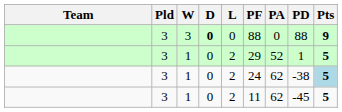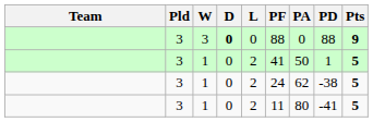row 3 | PF: 29 -> 41
row 3 | PA: 52 -> 50
row 4 | Pts: lightblue background -> no background
row 5 | PA: 62 -> 80
row 5 | PD: -45 -> -41
